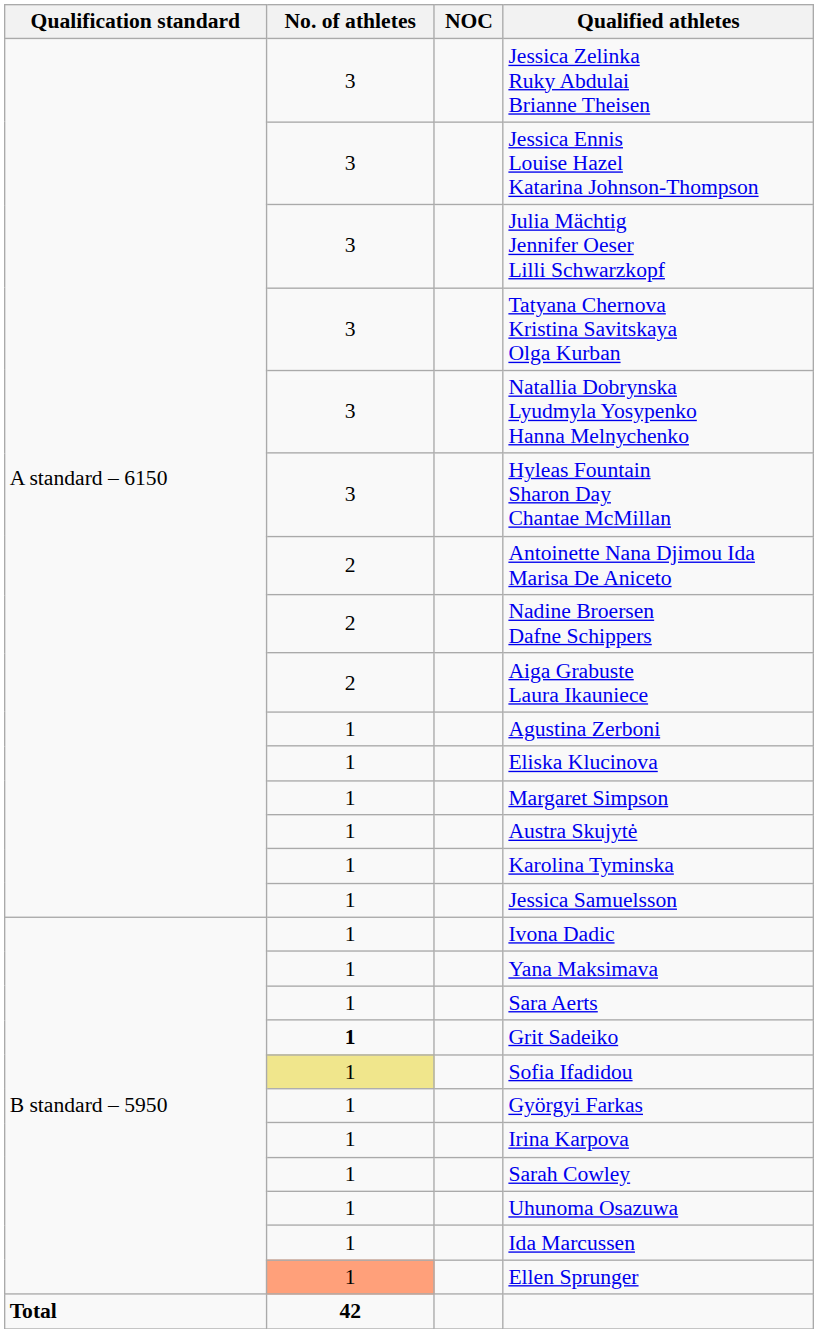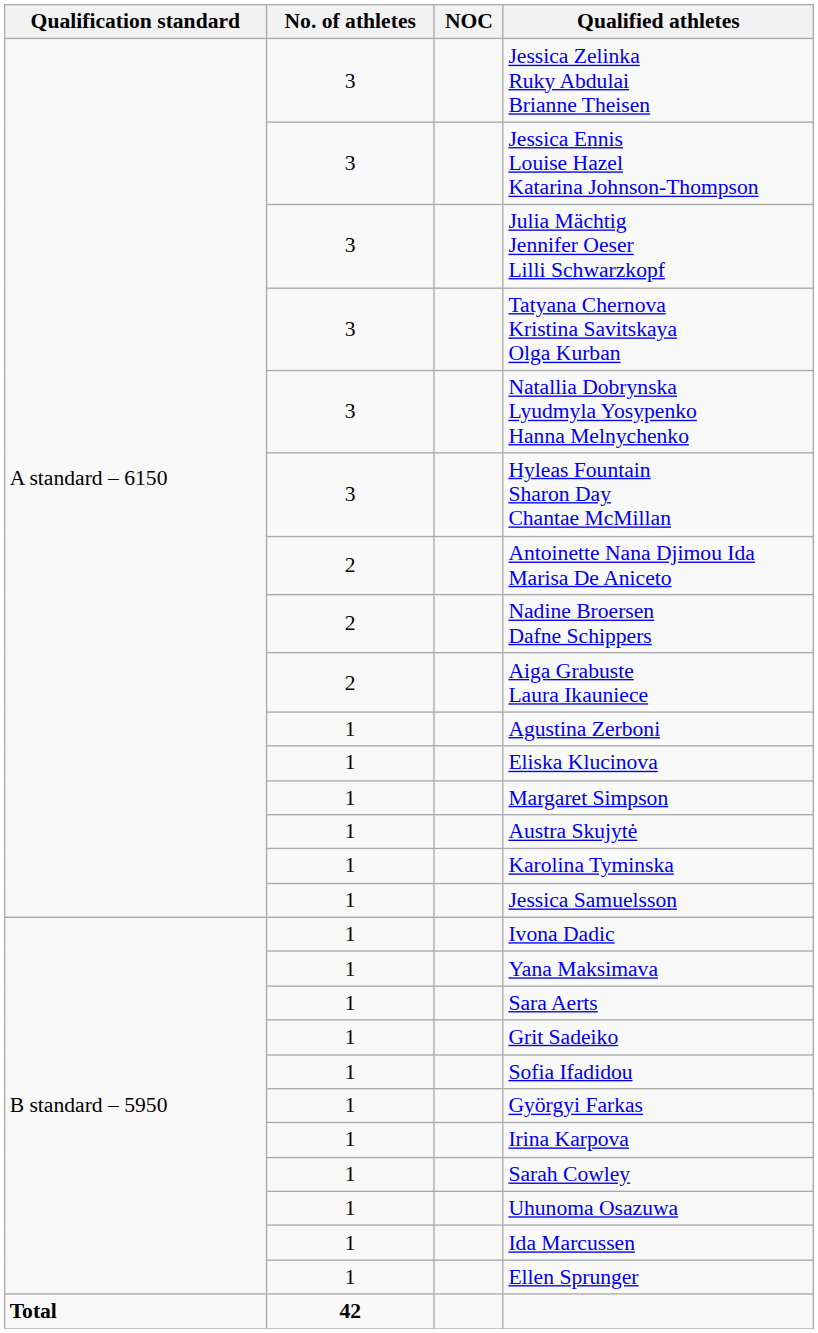Grit Sadeiko | No. of athletes: bold -> normal
Sofia Ifadidou | No. of athletes: khaki background -> no background
Ellen Sprunger | No. of athletes: lightsalmon background -> no background
